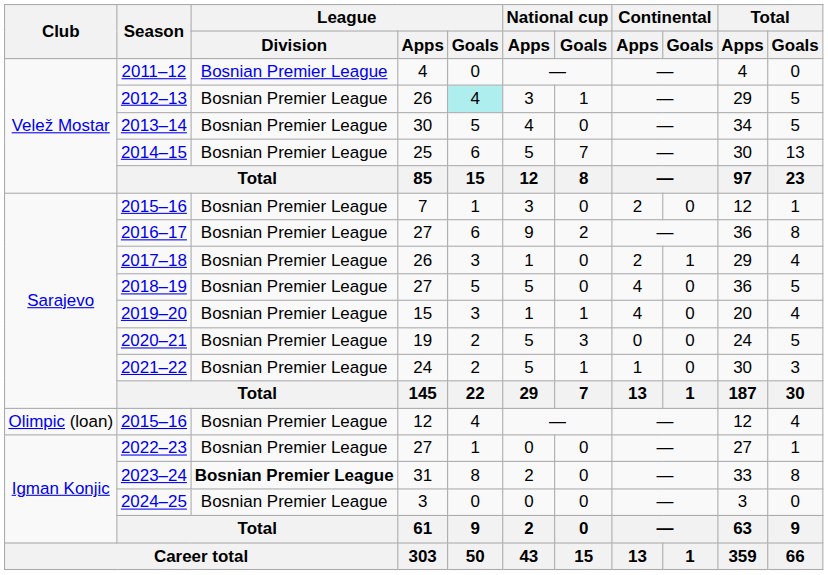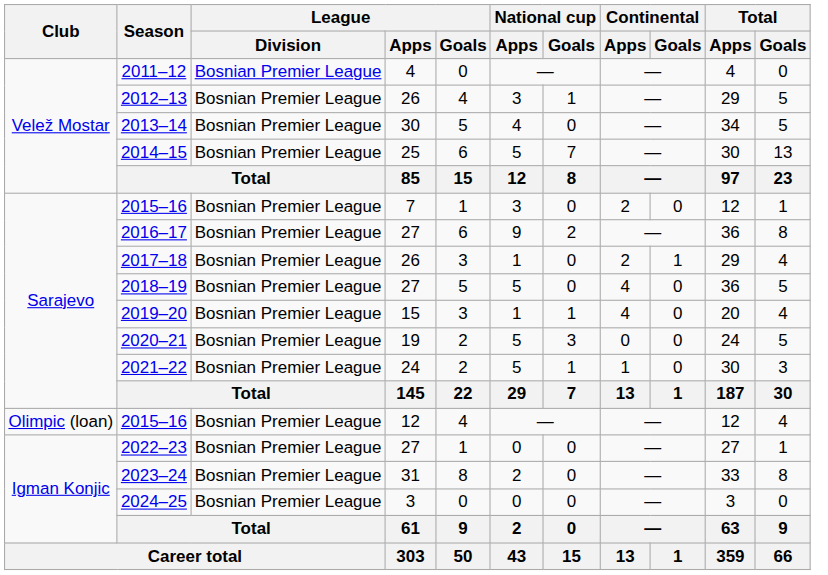2012–13 | League / Goals: paleturquoise background -> no background
2023–24 | League / Division: bold -> normal
